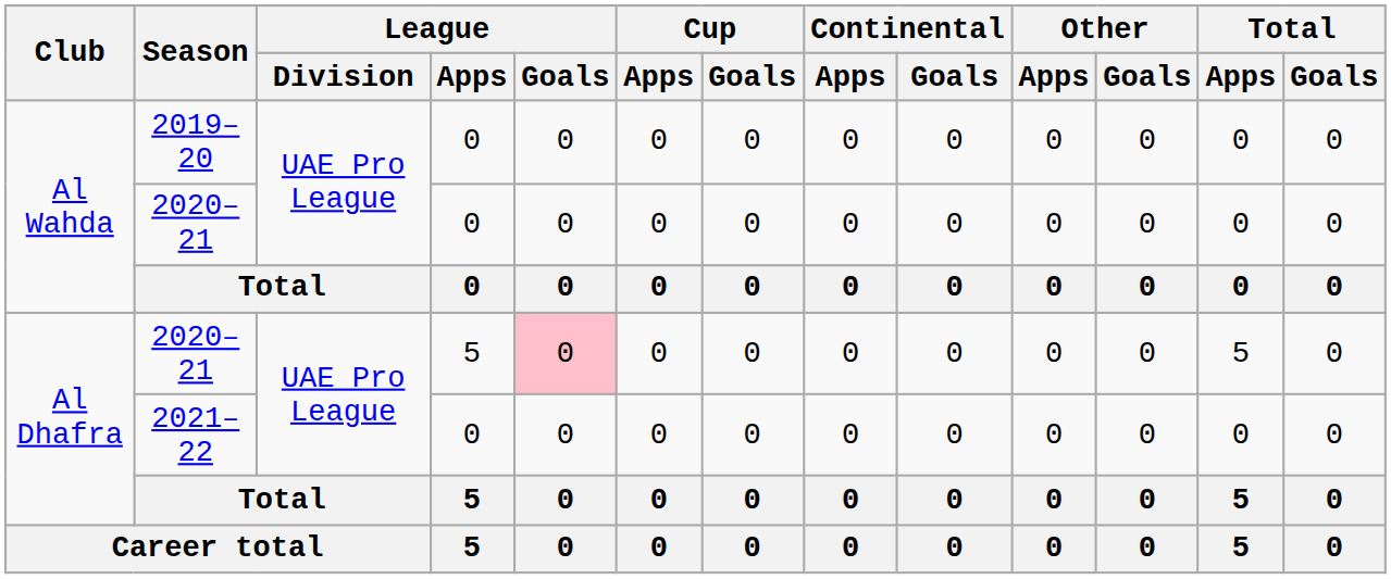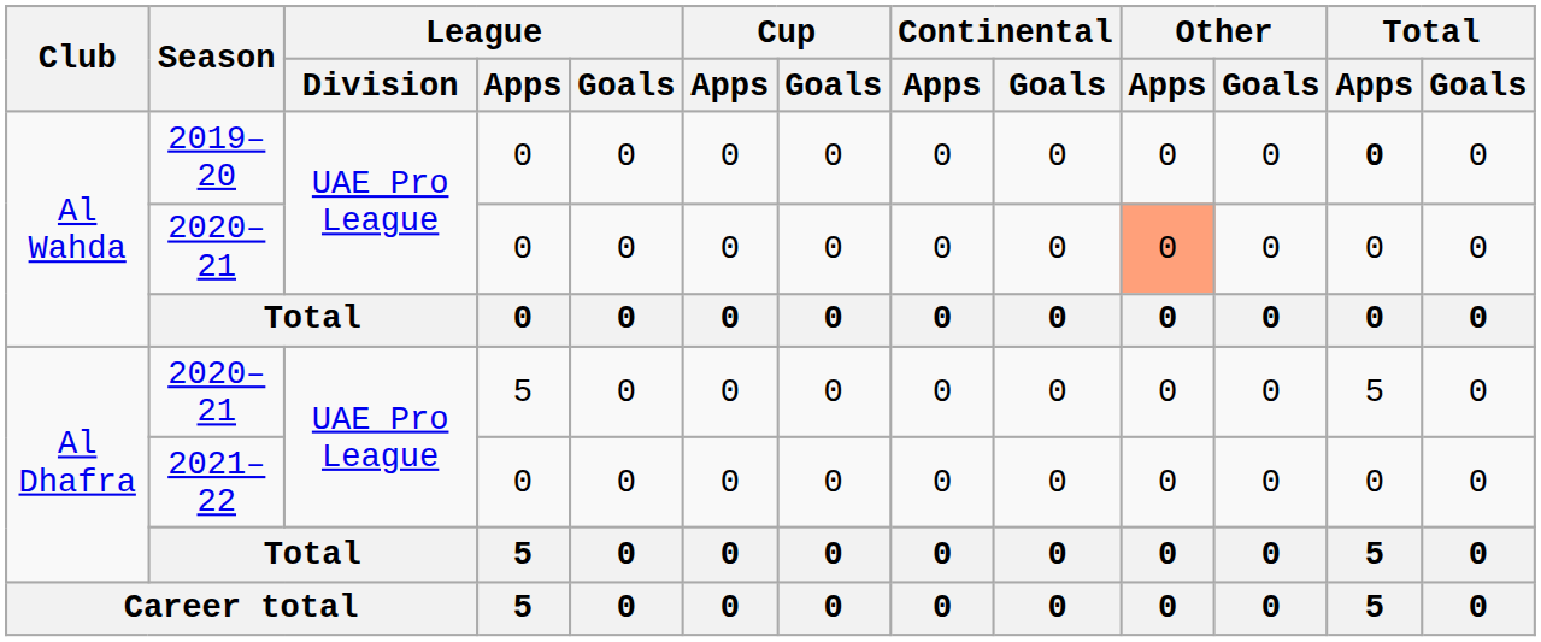2019–20 | Total / Apps: normal -> bold
Al Wahda / 2020–21 | Other / Apps: no background -> lightsalmon background
Al Dhafra / 2020–21 | League / Goals: pink background -> no background
